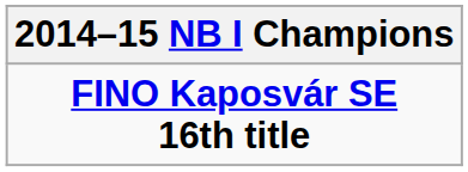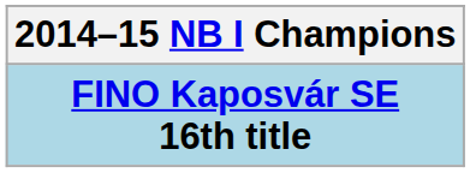row 2 | column 1: no background -> lightblue background
